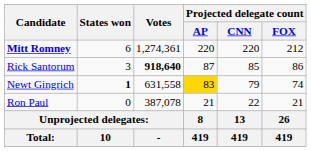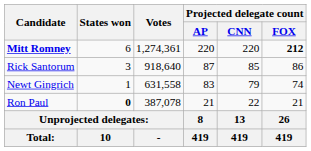Mitt Romney | Projected delegate count / FOX: normal -> bold
Rick Santorum | Votes: bold -> normal
Newt Gingrich | States won: bold -> normal
Newt Gingrich | Projected delegate count / AP: gold background -> no background
Ron Paul | States won: normal -> bold
